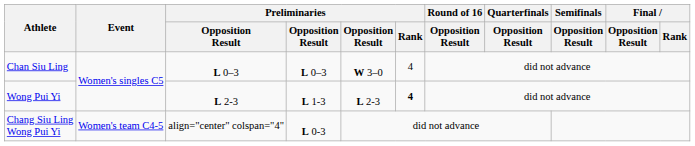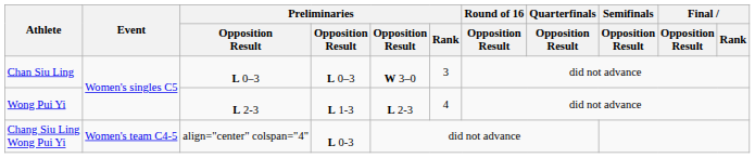Chan Siu Ling | Preliminaries / Rank: 4 -> 3
Wong Pui Yi | Preliminaries / Rank: bold -> normal
